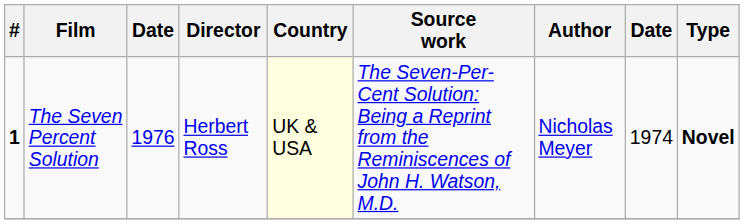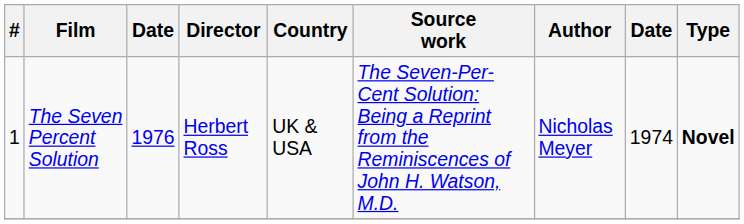The Seven Percent Solution | #: bold -> normal
The Seven Percent Solution | Country: lightyellow background -> no background
